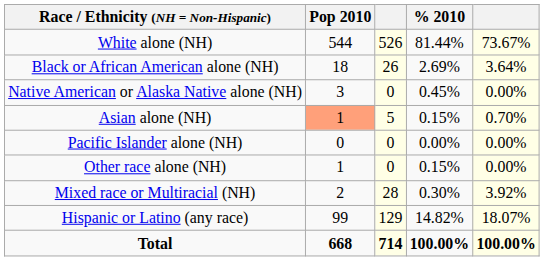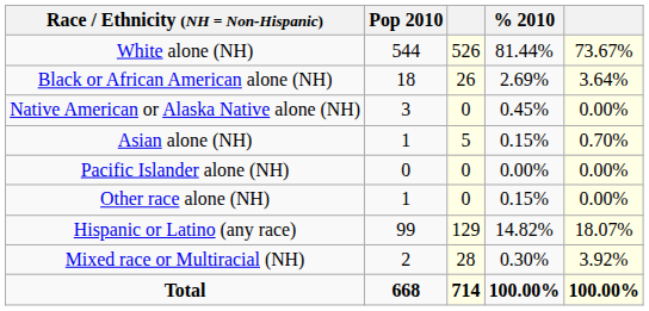Asian alone (NH) | Pop 2010: lightsalmon background -> no background
rows swapped: Mixed race or Multiracial (NH) <-> Hispanic or Latino (any race)
